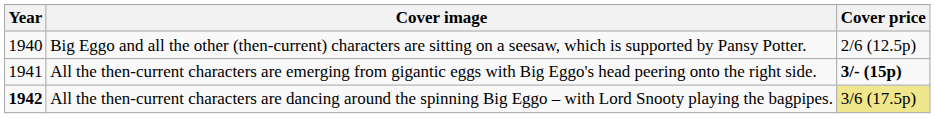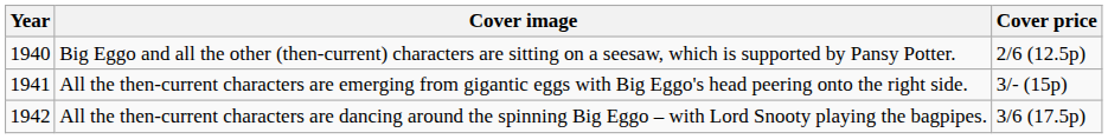row 3 | Cover price: bold -> normal
row 4 | Year: bold -> normal
row 4 | Cover price: khaki background -> no background
